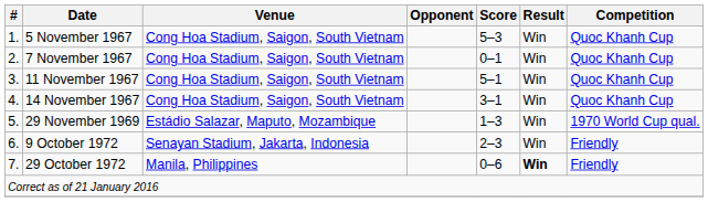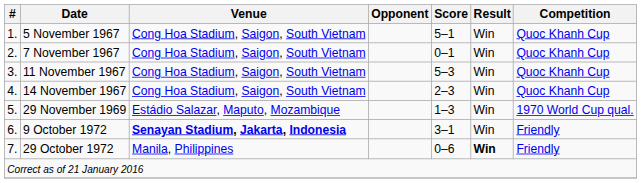5 November 1967 | Score: 5–3 -> 5–1
11 November 1967 | Score: 5–1 -> 5–3
14 November 1967 | Score: 3–1 -> 2–3
9 October 1972 | Venue: normal -> bold
9 October 1972 | Score: 2–3 -> 3–1
